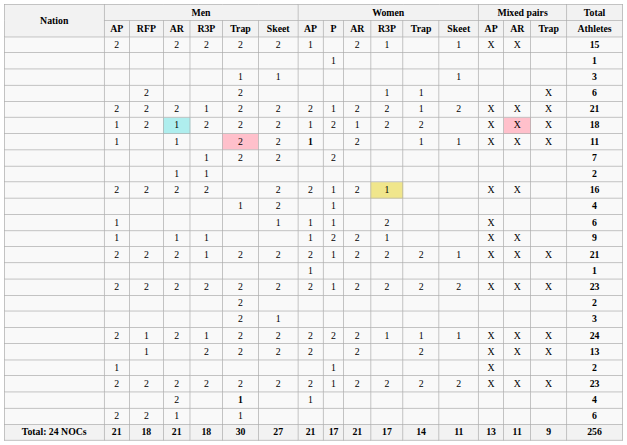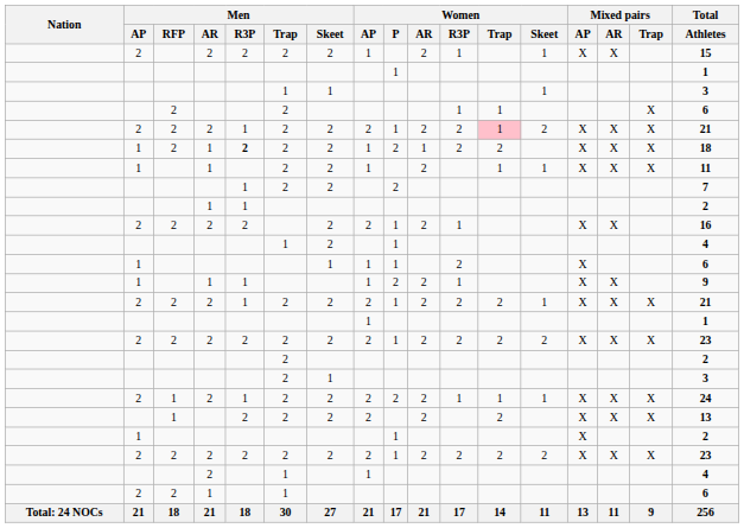row 7 | Women / Trap: no background -> pink background
row 8 | Men / AR: paleturquoise background -> no background
row 8 | Men / R3P: normal -> bold
row 8 | Mixed pairs / AR: pink background -> no background
row 9 | Men / Trap: pink background -> no background
row 9 | Women / AP: bold -> normal
row 12 | Women / R3P: khaki background -> no background
row 25 | Men / Trap: bold -> normal
